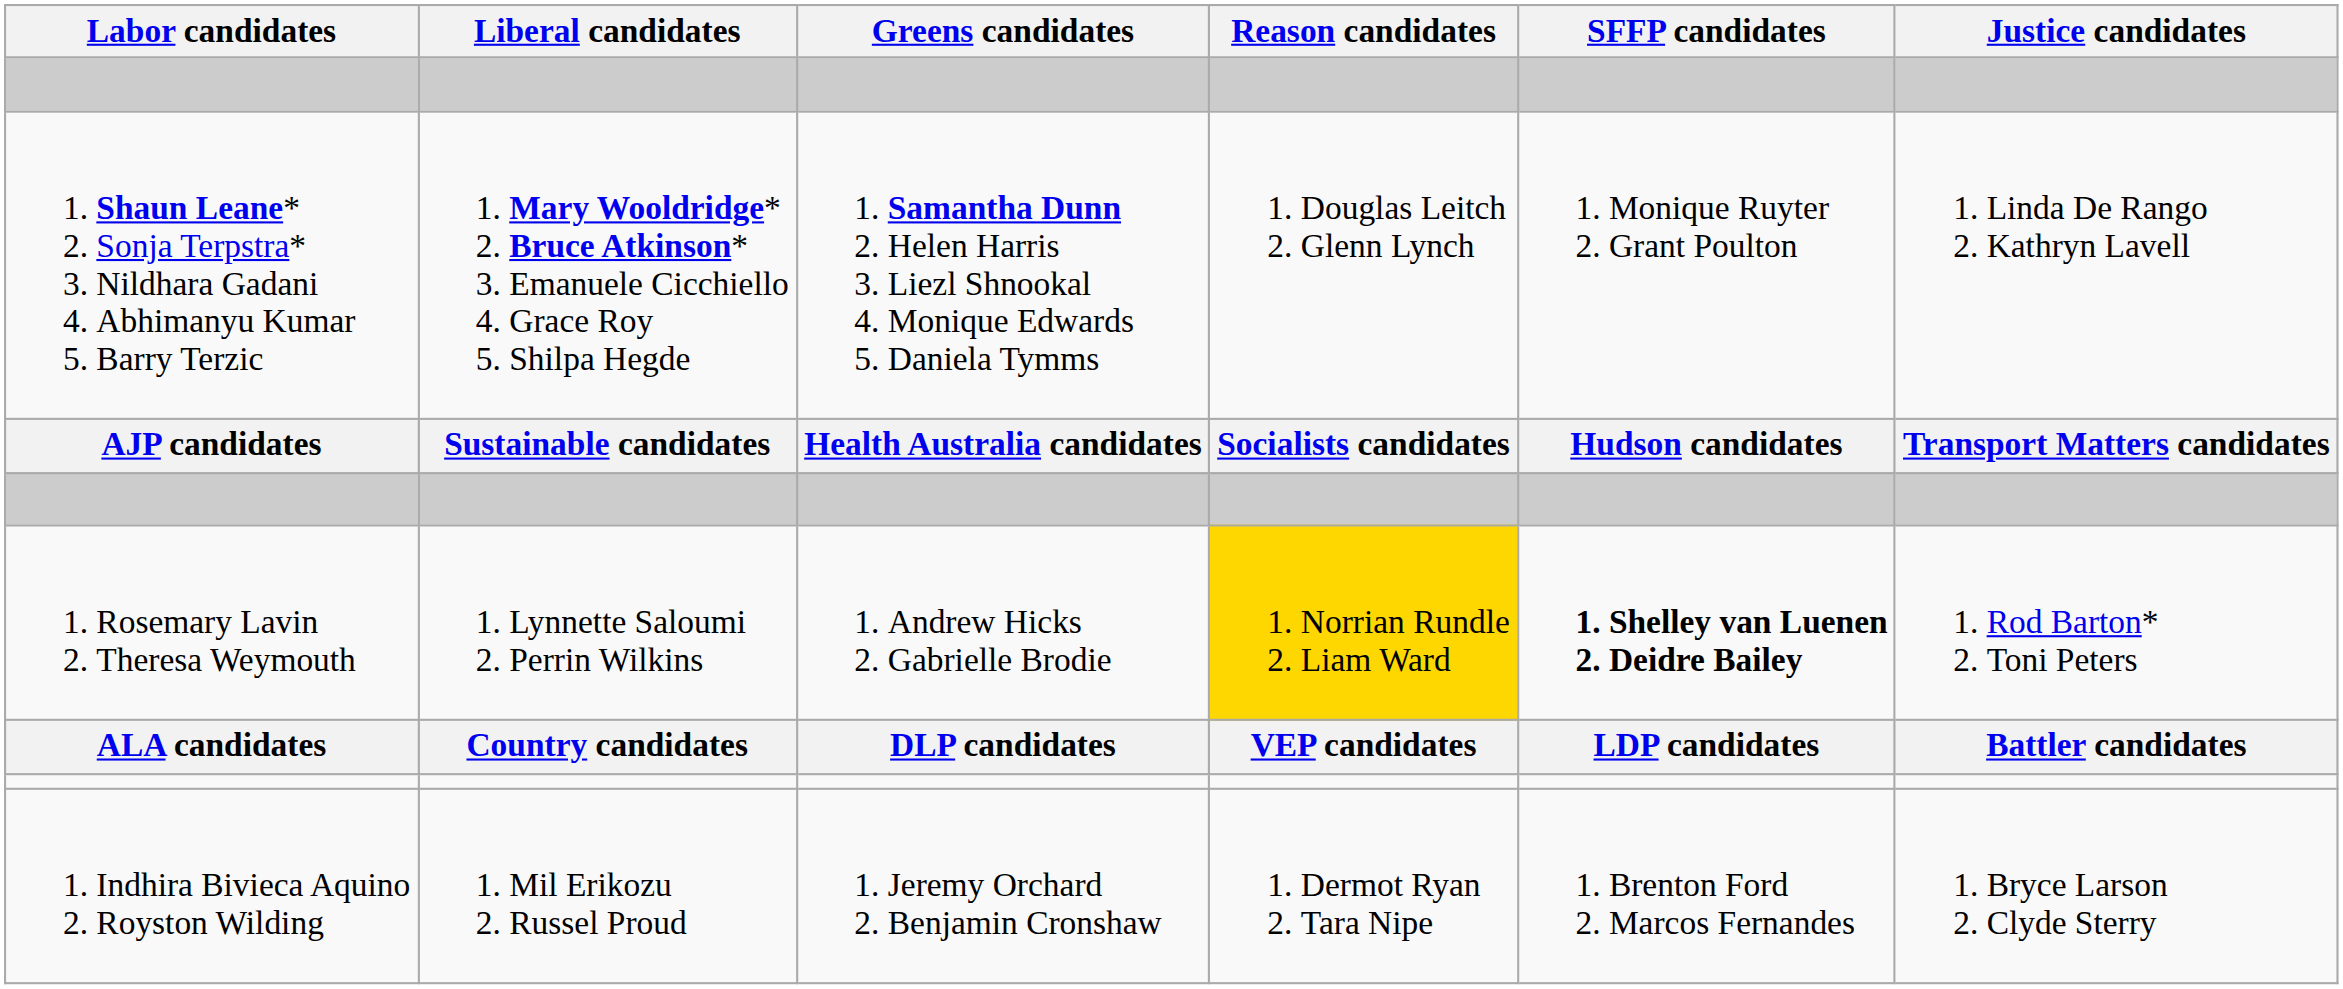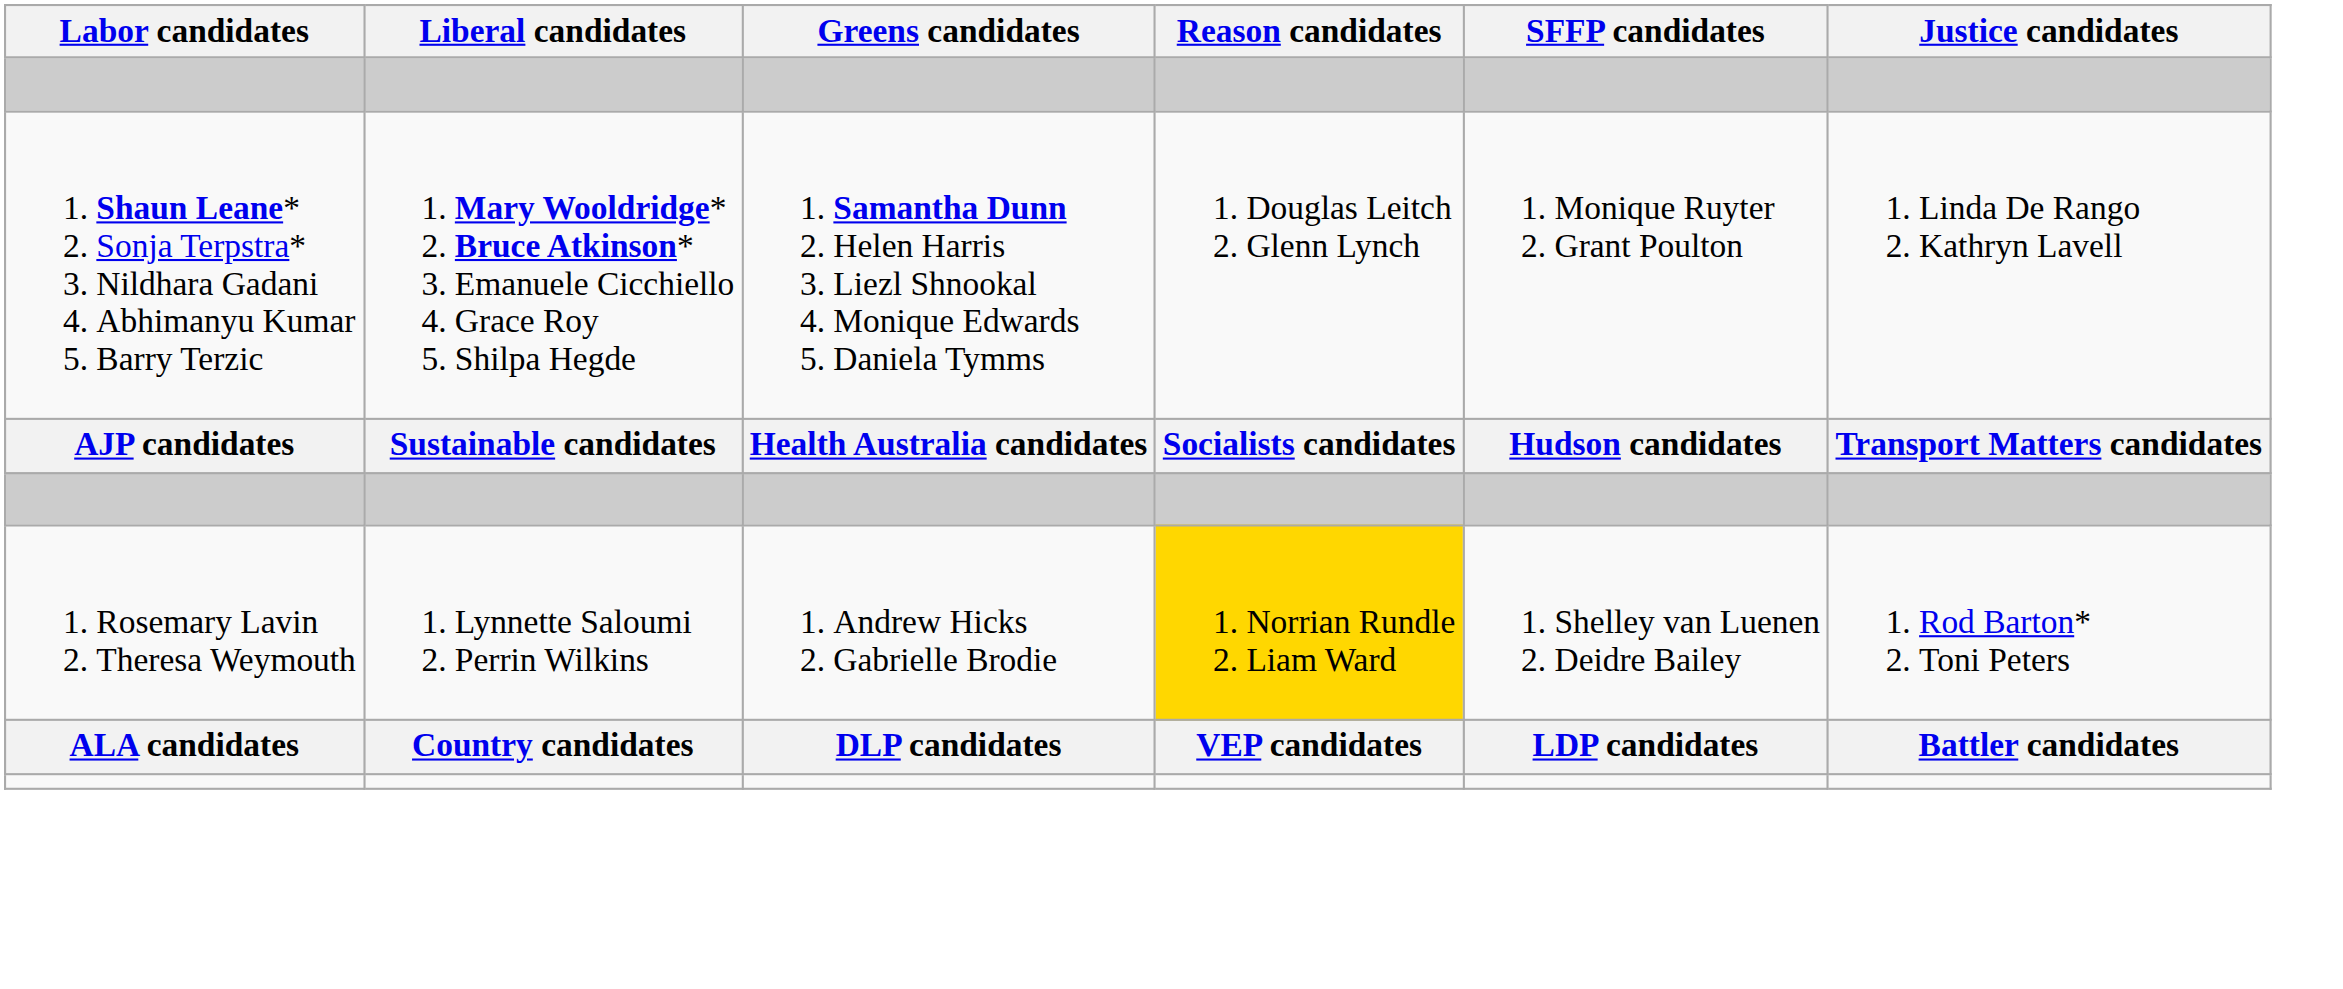Rosemary Lavin Theresa Weymouth | SFFP candidates: bold -> normal
- row: Indhira Bivieca Aquino Royston Wilding | Mil Erikozu Russel Proud | Jeremy Orchard Benjamin Cronshaw | Dermot Ryan Tara Nipe | Brenton Ford Marcos Fernandes | Bryce Larson Clyde Sterry
